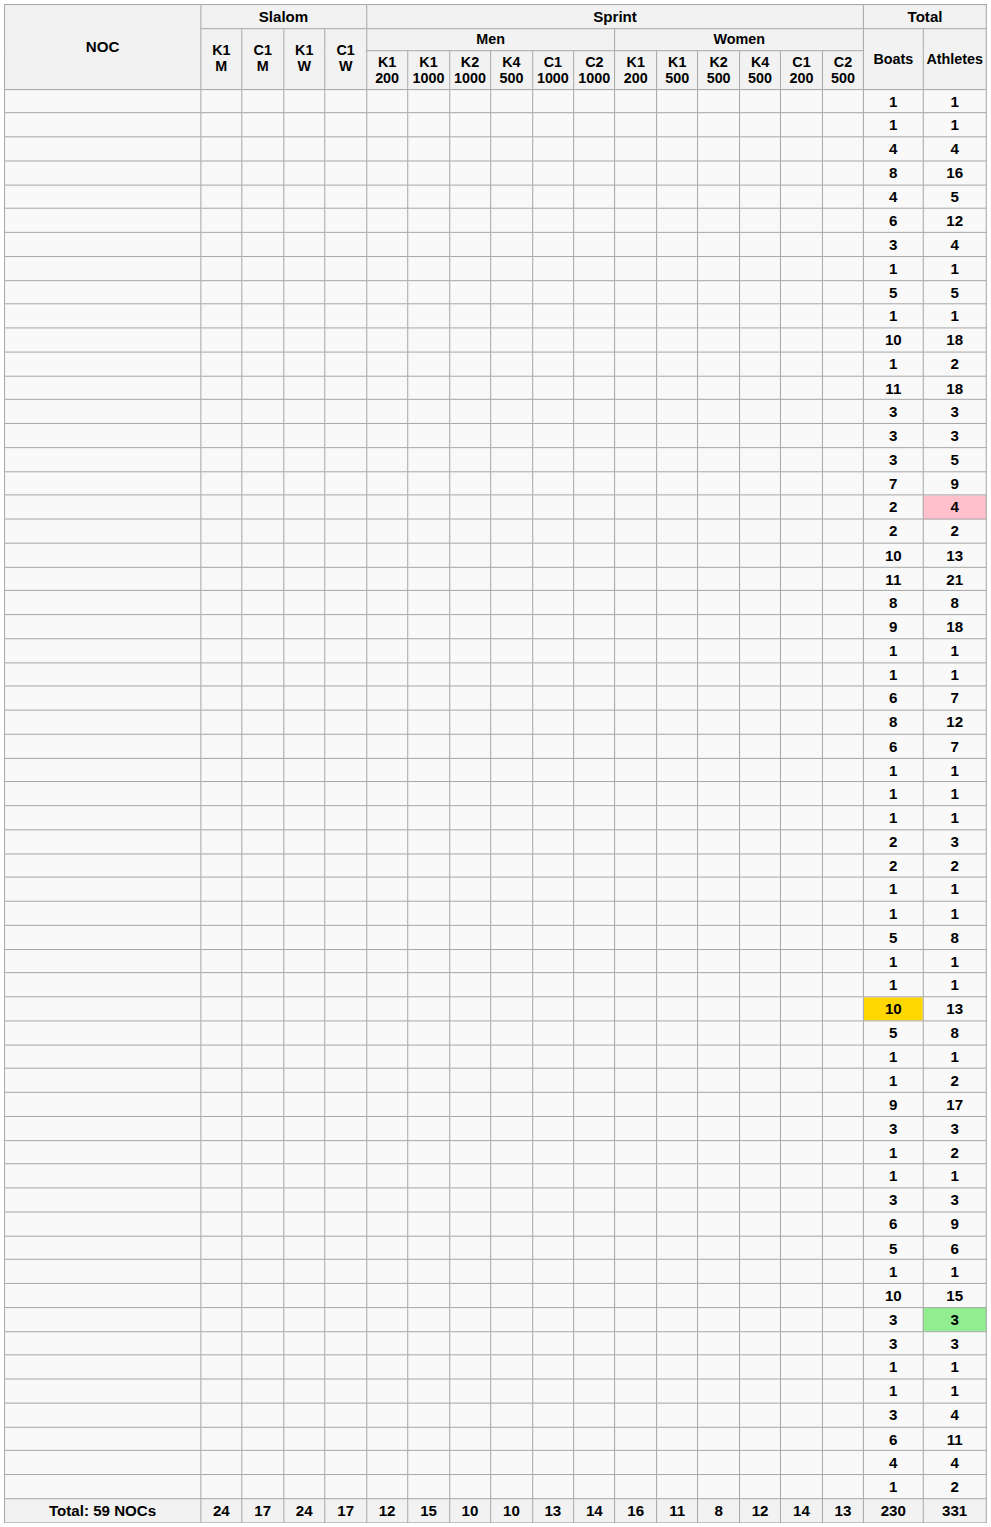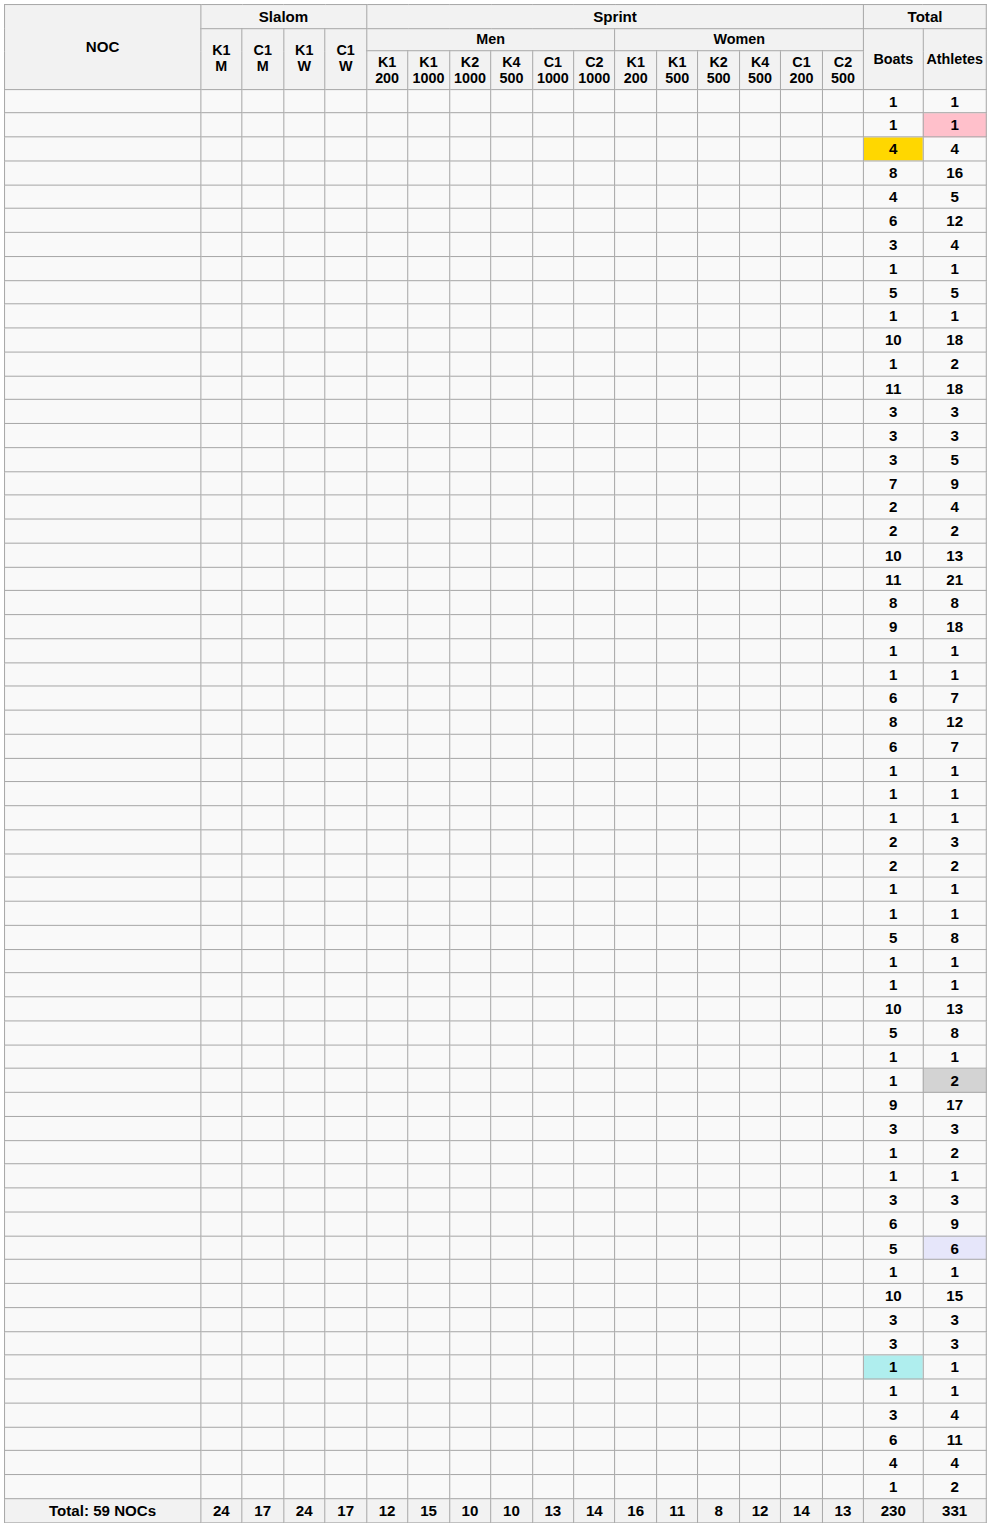row 5 | Total / Athletes: no background -> pink background
row 6 | Total / Boats: no background -> gold background
row 21 | Total / Athletes: pink background -> no background
row 42 | Total / Boats: gold background -> no background
row 45 | Total / Athletes: no background -> lightgrey background
row 52 | Total / Athletes: no background -> lavender background
row 55 | Total / Athletes: lightgreen background -> no background
row 57 | Total / Boats: no background -> paleturquoise background
